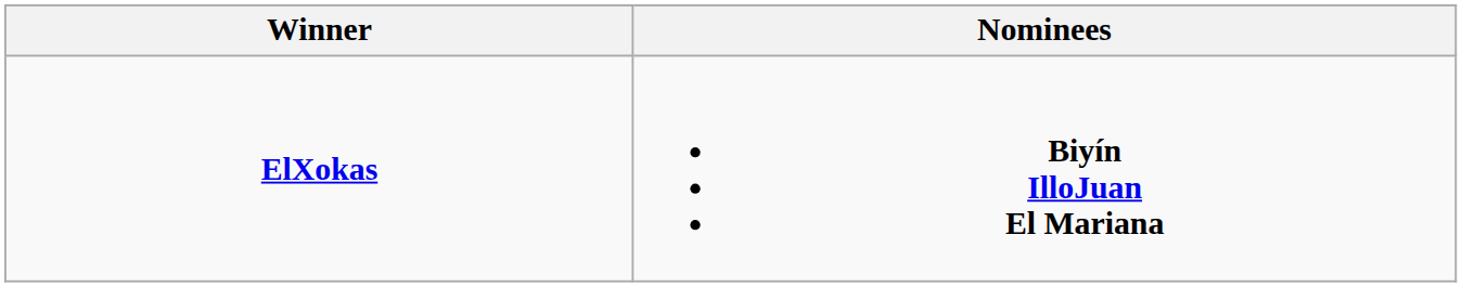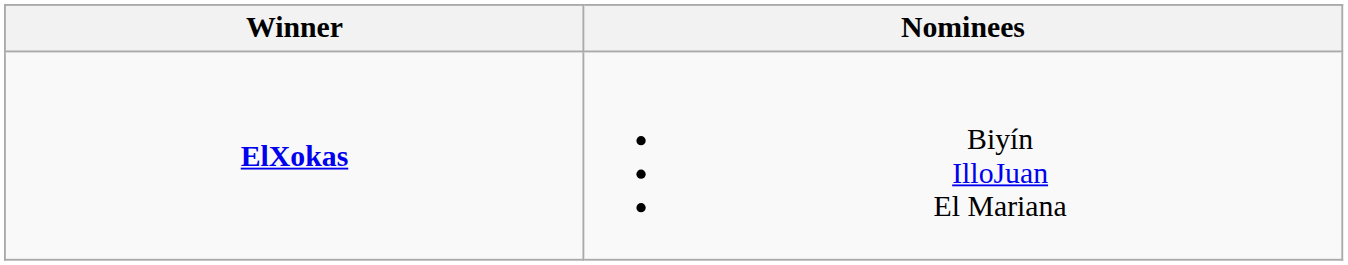ElXokas | Nominees: bold -> normal
